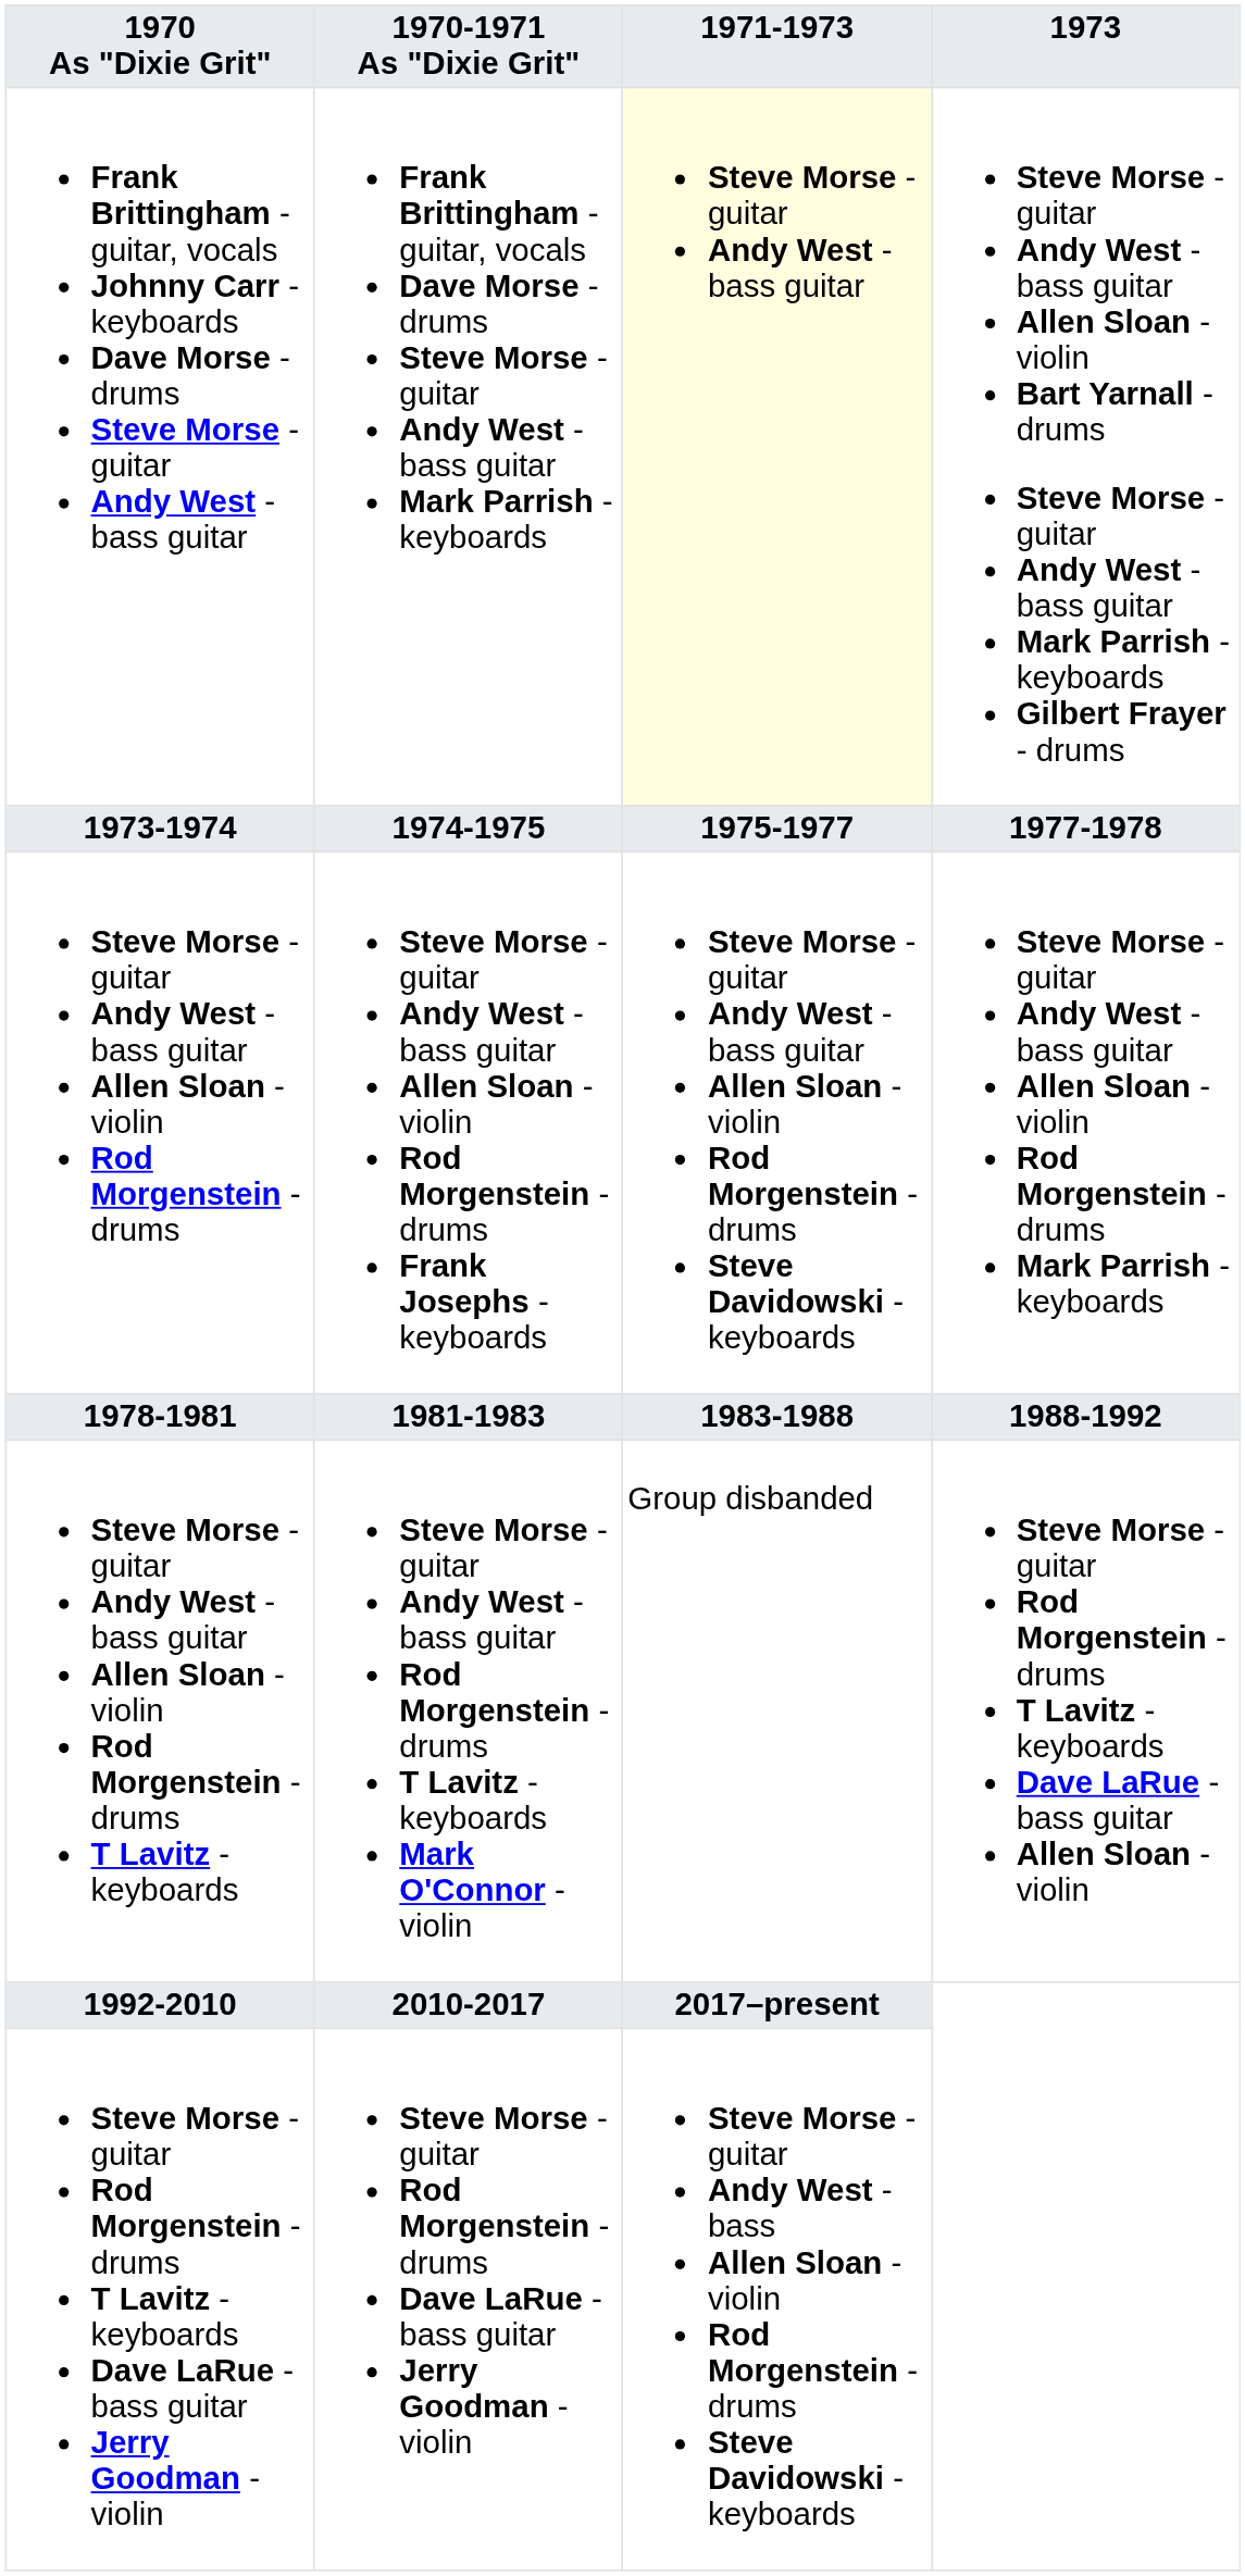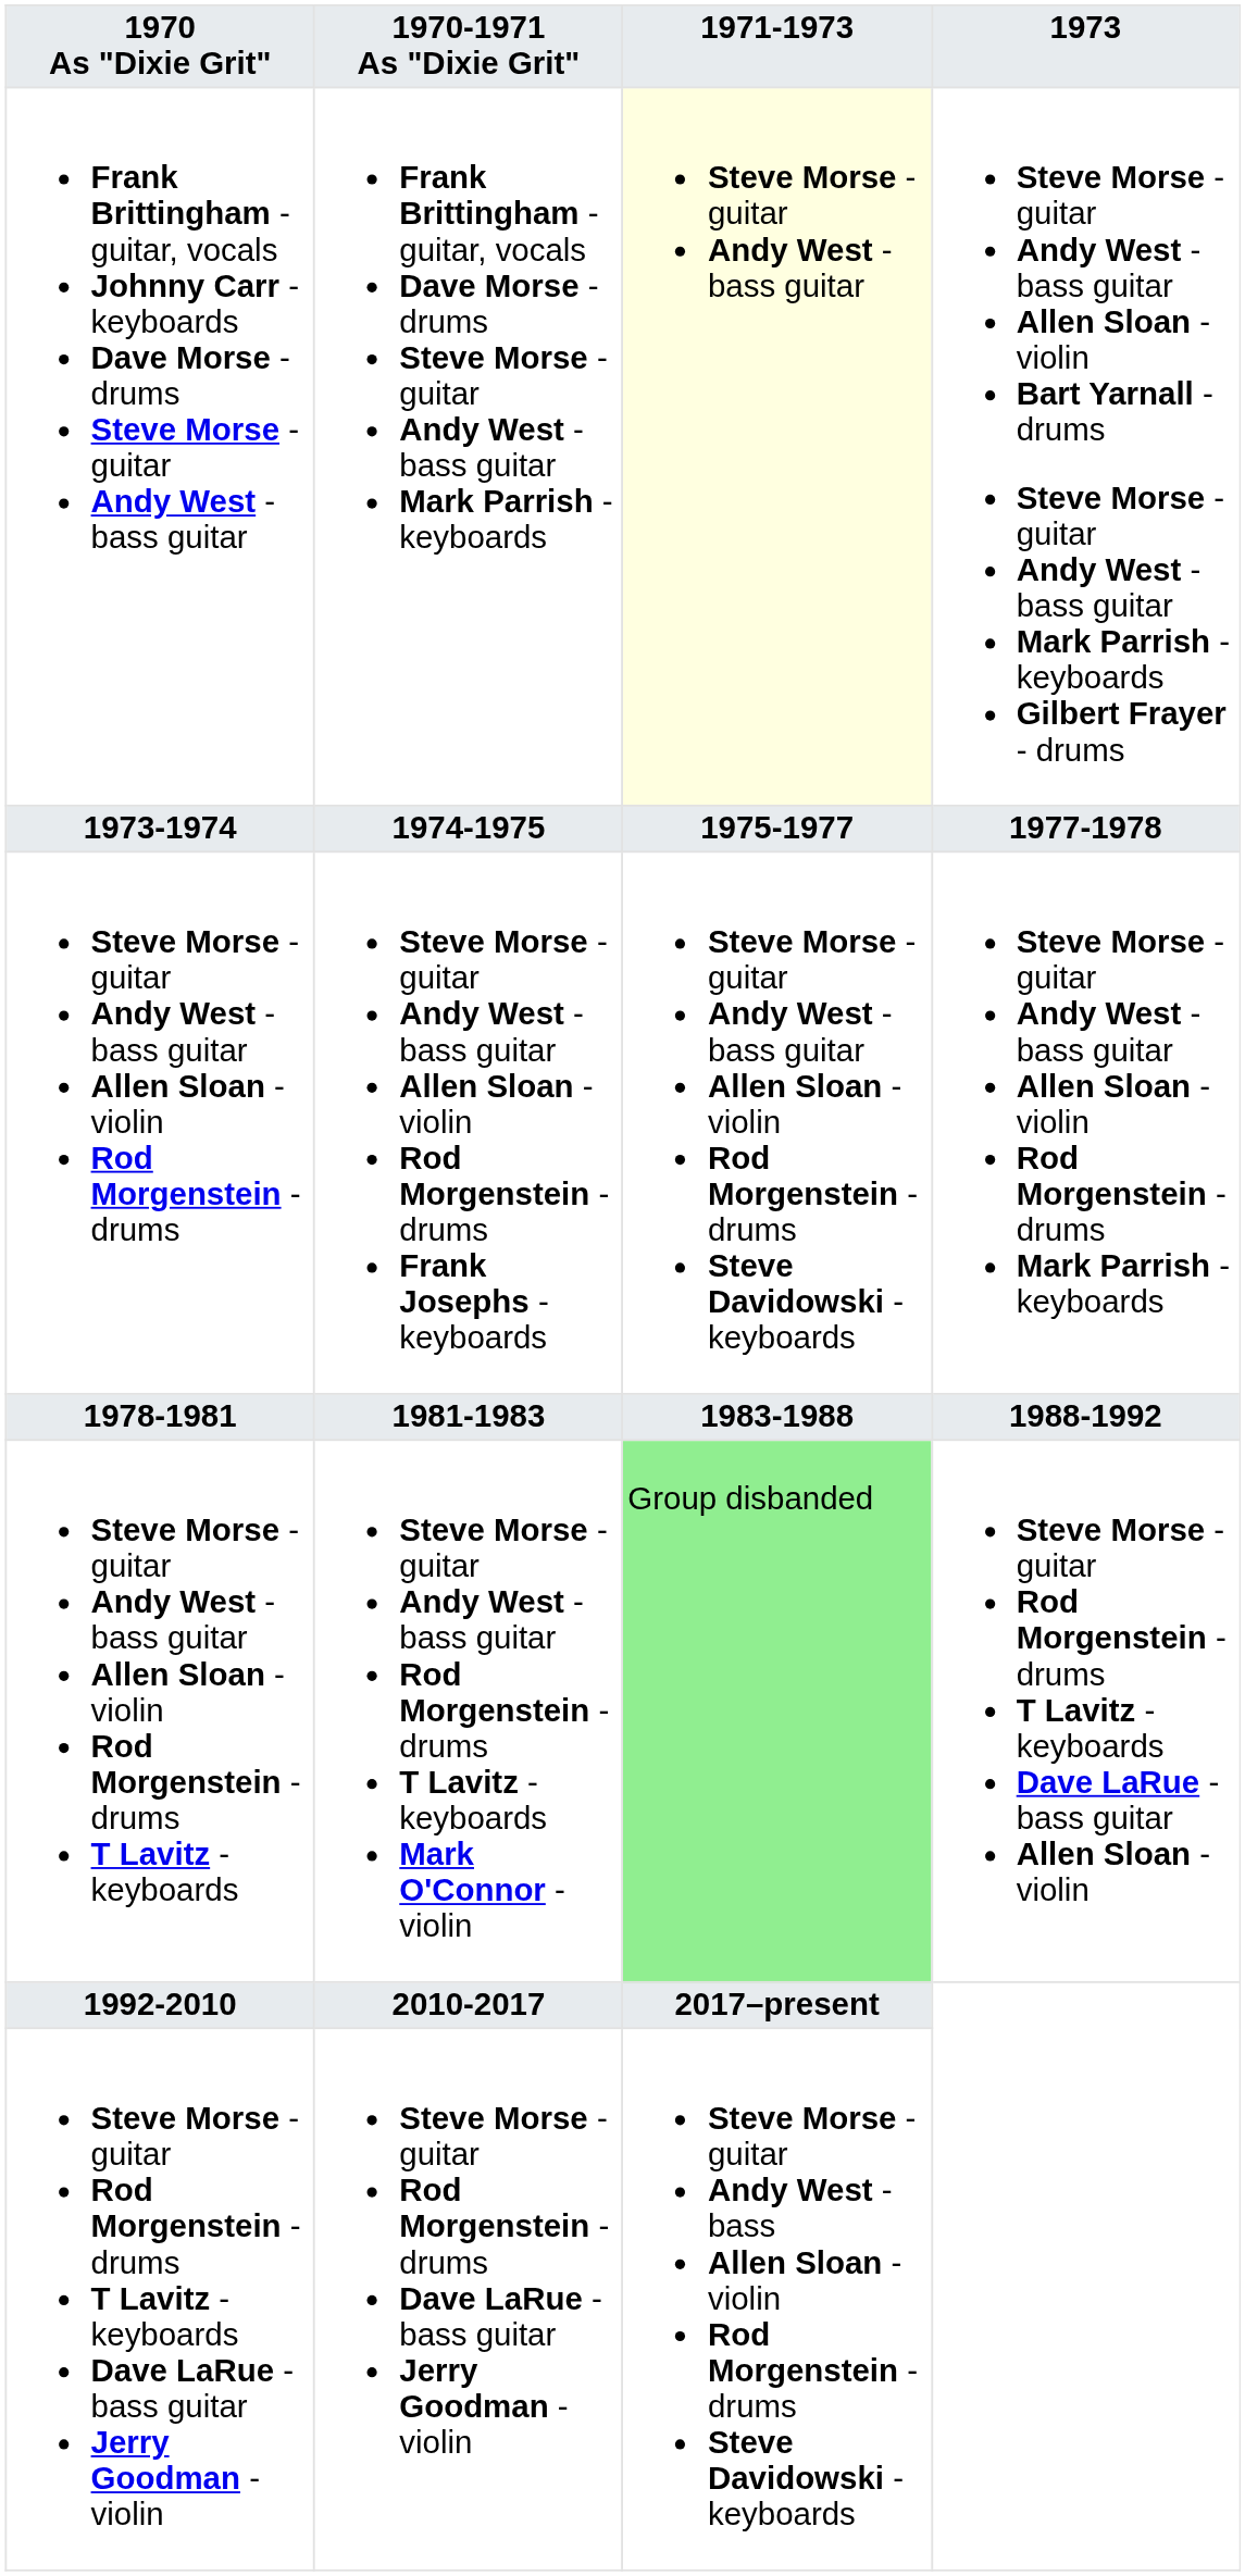row 6 | 1971-1973: no background -> lightgreen background
